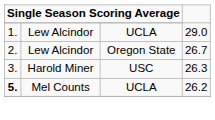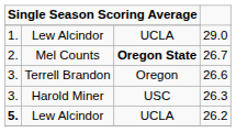26.7 | column 2: Lew Alcindor -> Mel Counts
26.7 | column 3: normal -> bold
+ row: 3. | Terrell Brandon | Oregon | 26.6
26.2 | column 2: Mel Counts -> Lew Alcindor
